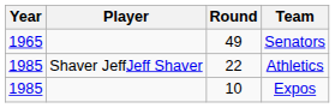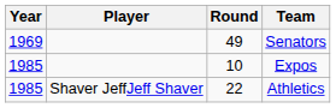Senators | Year: 1965 -> 1969
rows swapped: Athletics <-> Expos
